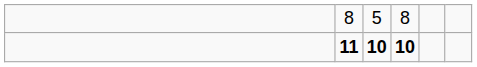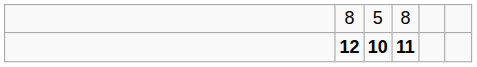row 2 | column 2: 11 -> 12
row 2 | column 4: 10 -> 11
